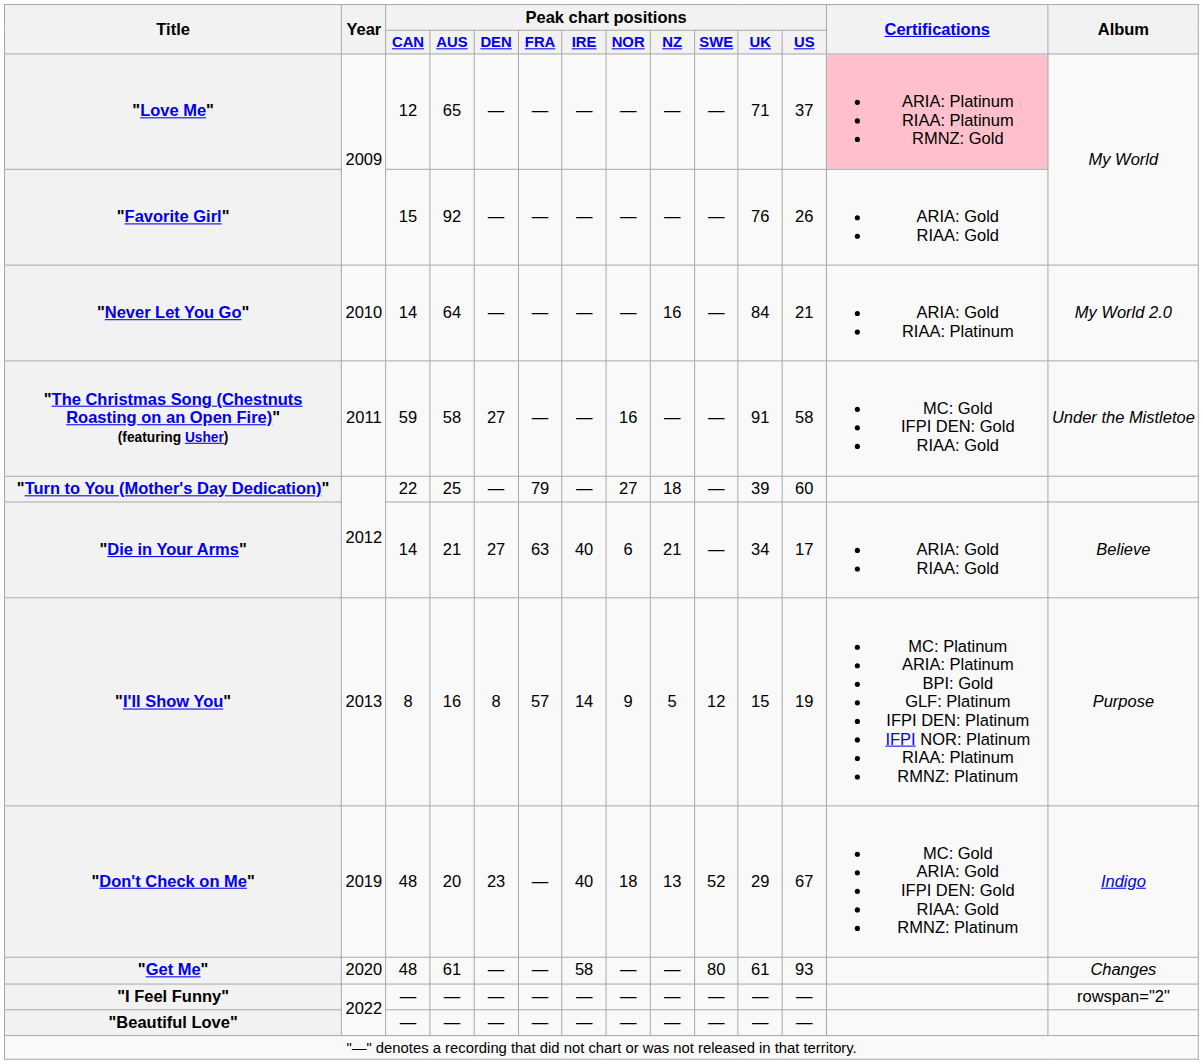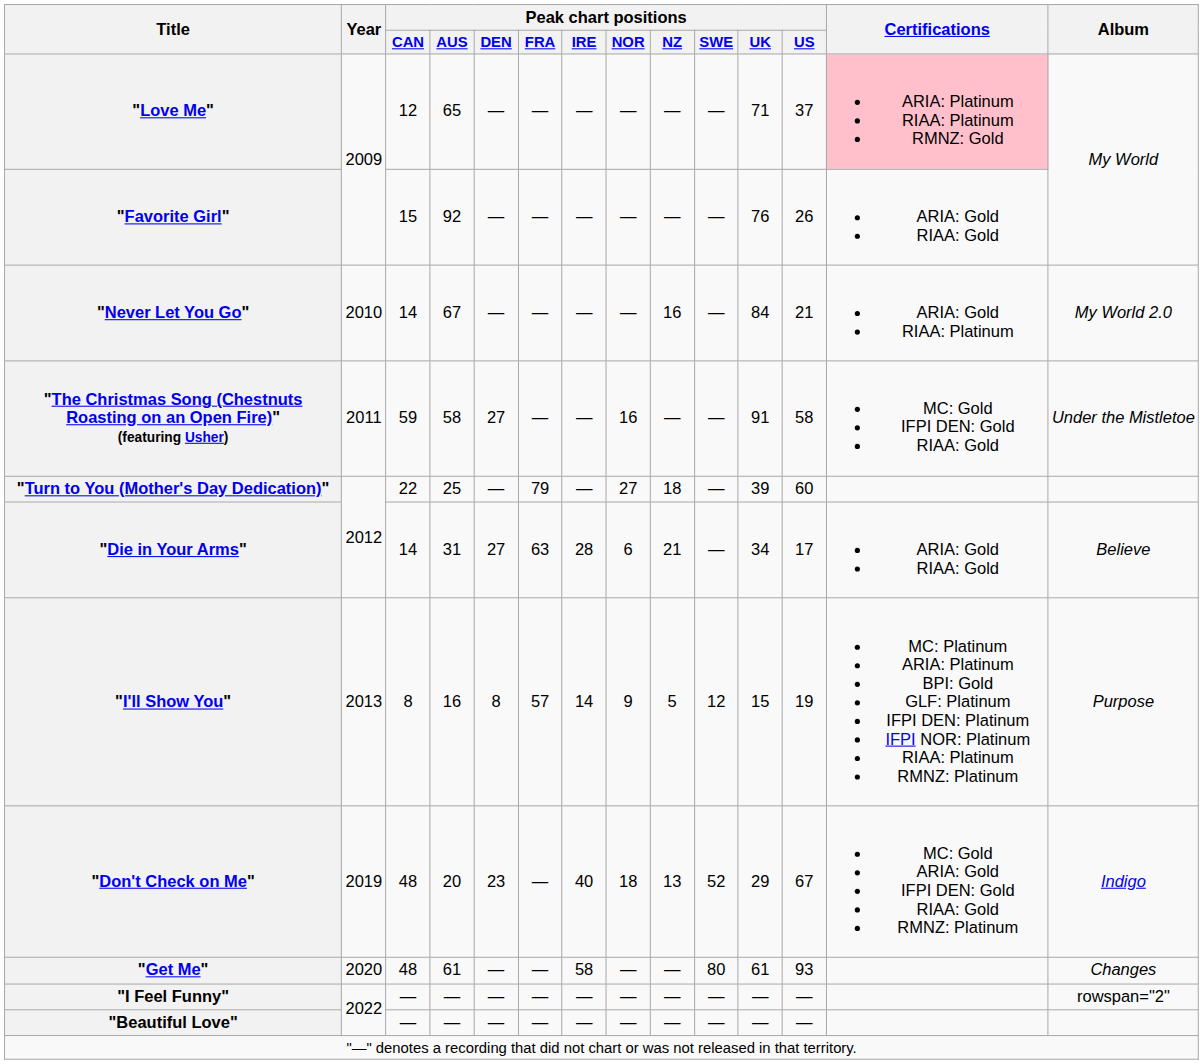"Never Let You Go" | Peak chart positions / AUS: 64 -> 67
"Die in Your Arms" | Peak chart positions / AUS: 21 -> 31
"Die in Your Arms" | Peak chart positions / IRE: 40 -> 28
